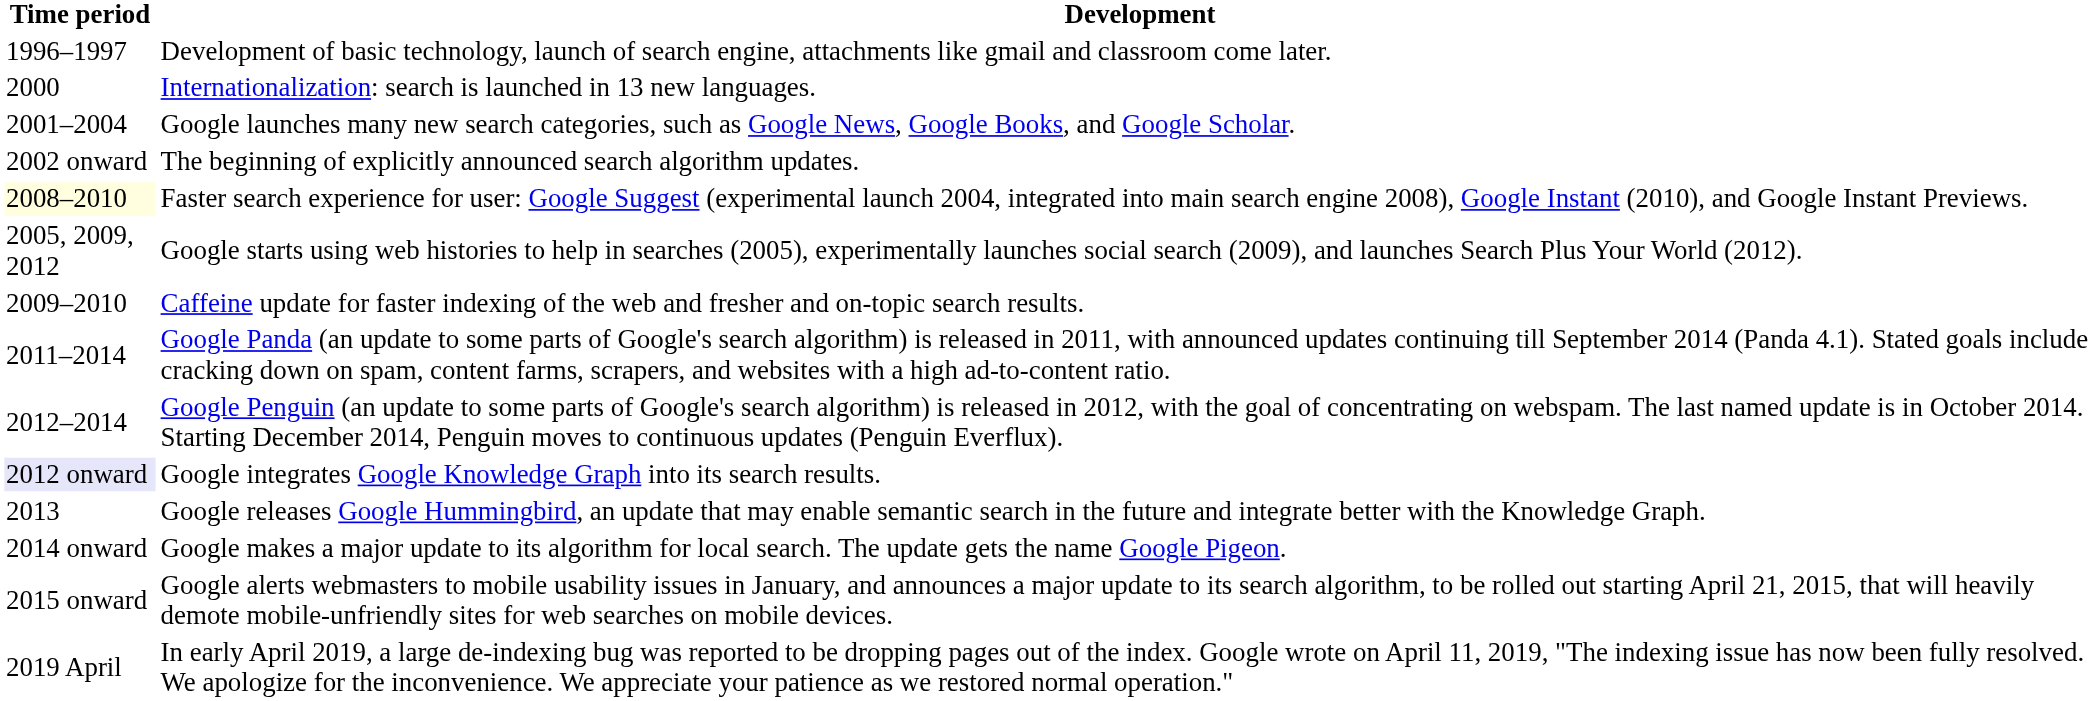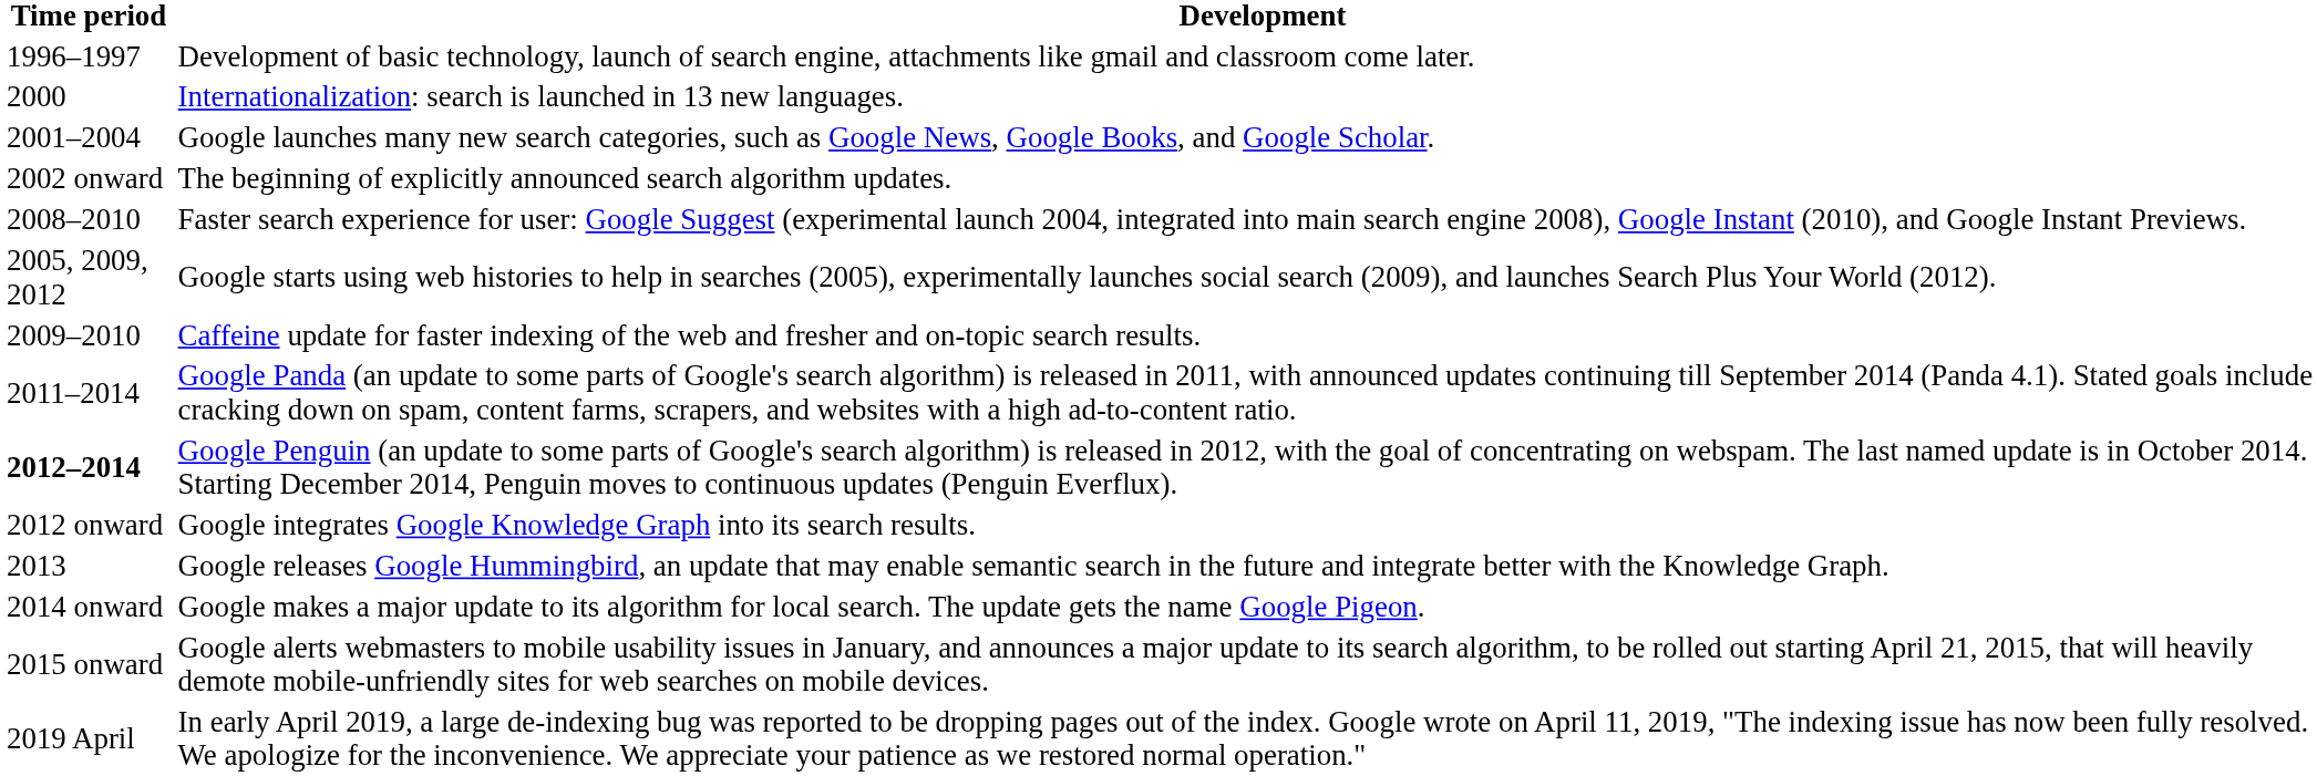row 6 | Time period: lightyellow background -> no background
row 10 | Time period: normal -> bold
row 11 | Time period: lavender background -> no background
